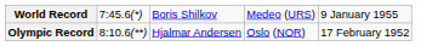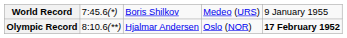Olympic Record | column 5: normal -> bold
